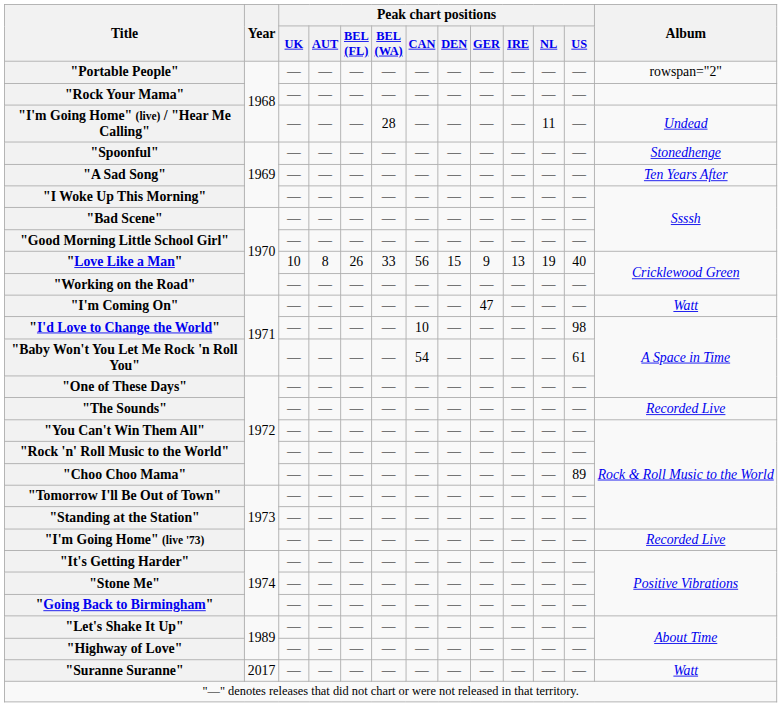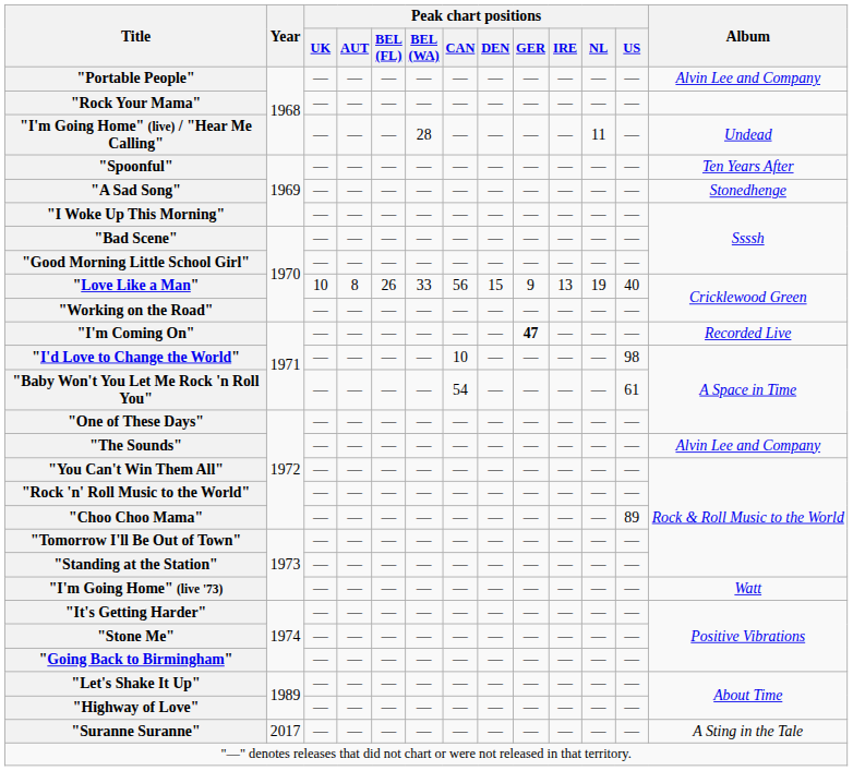"Portable People" | Album: rowspan="2" -> Alvin Lee and Company
"Spoonful" | Album: Stonedhenge -> Ten Years After
"A Sad Song" | Album: Ten Years After -> Stonedhenge
"I'm Coming On" | Peak chart positions / GER: normal -> bold
"I'm Coming On" | Album: Watt -> Recorded Live
"The Sounds" | Album: Recorded Live -> Alvin Lee and Company
"I'm Going Home" (live '73) | Album: Recorded Live -> Watt
"Suranne Suranne" | Album: Watt -> A Sting in the Tale
